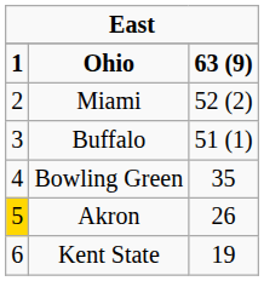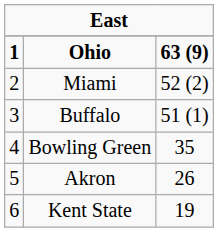Akron | column 1: gold background -> no background
